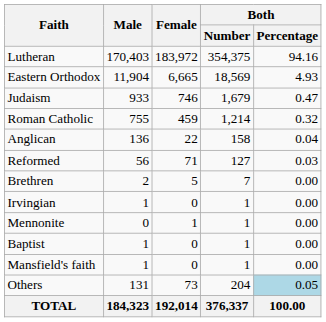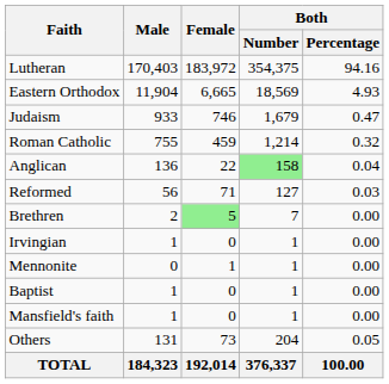Anglican | Both / Number: no background -> lightgreen background
Brethren | Female: no background -> lightgreen background
Others | Both / Percentage: lightblue background -> no background
